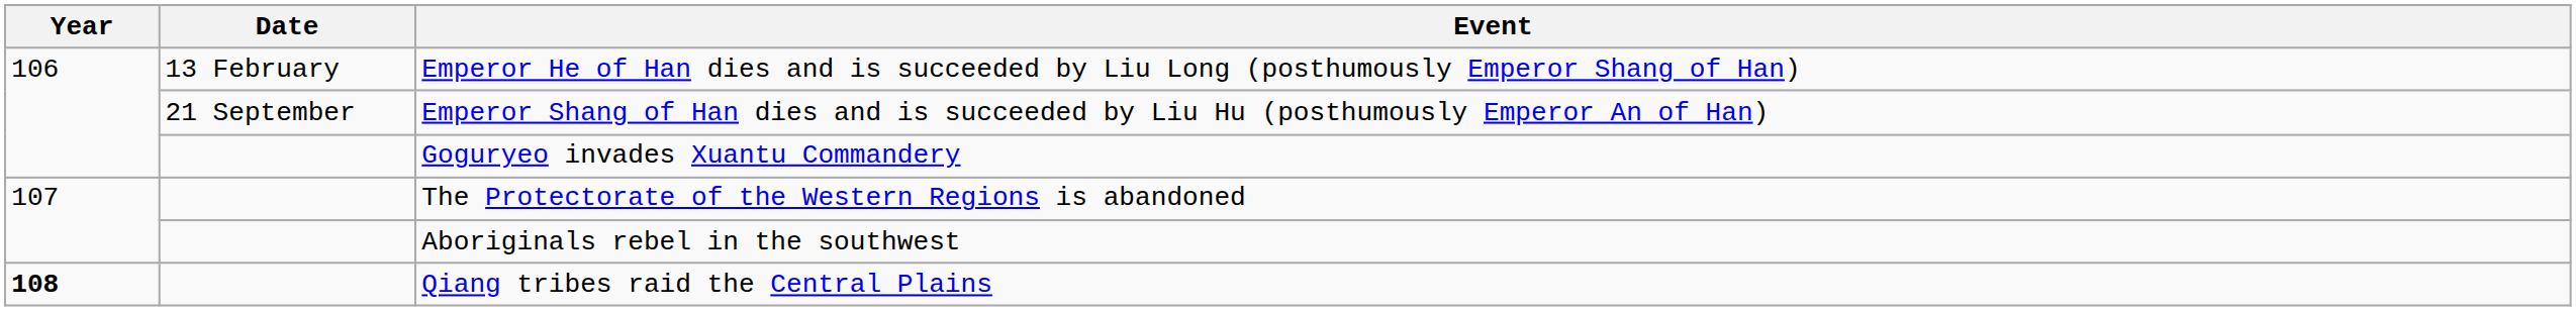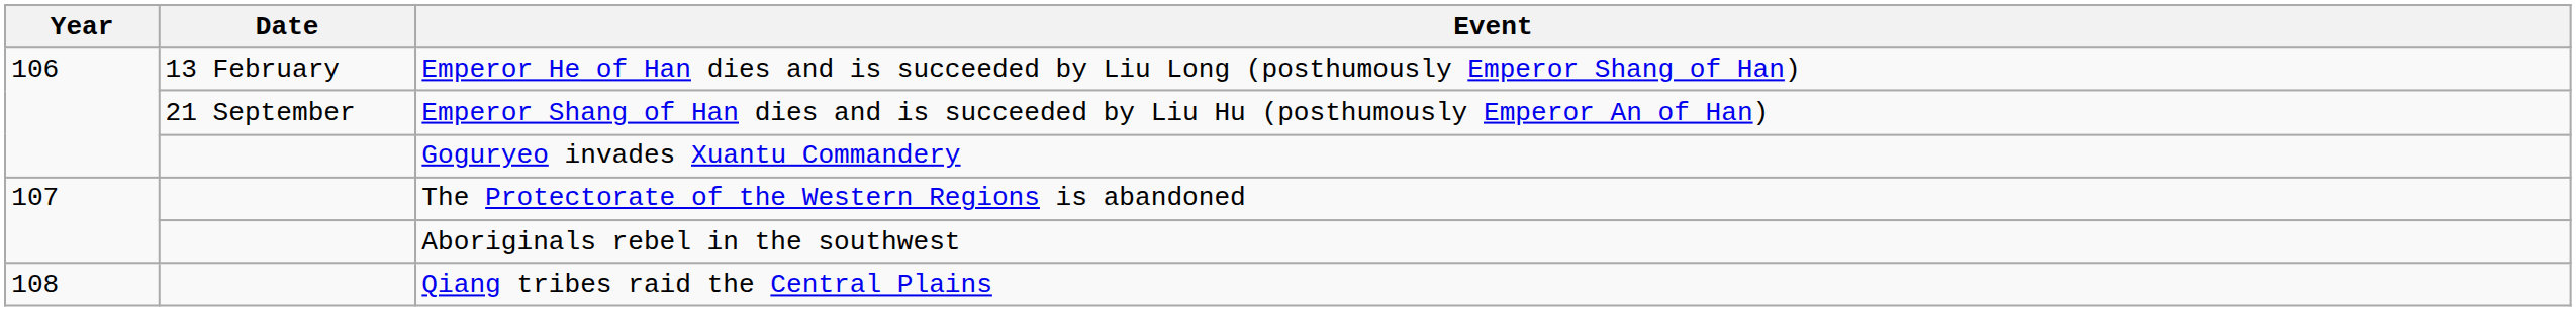Qiang tribes raid the Central Plains | Year: bold -> normal
